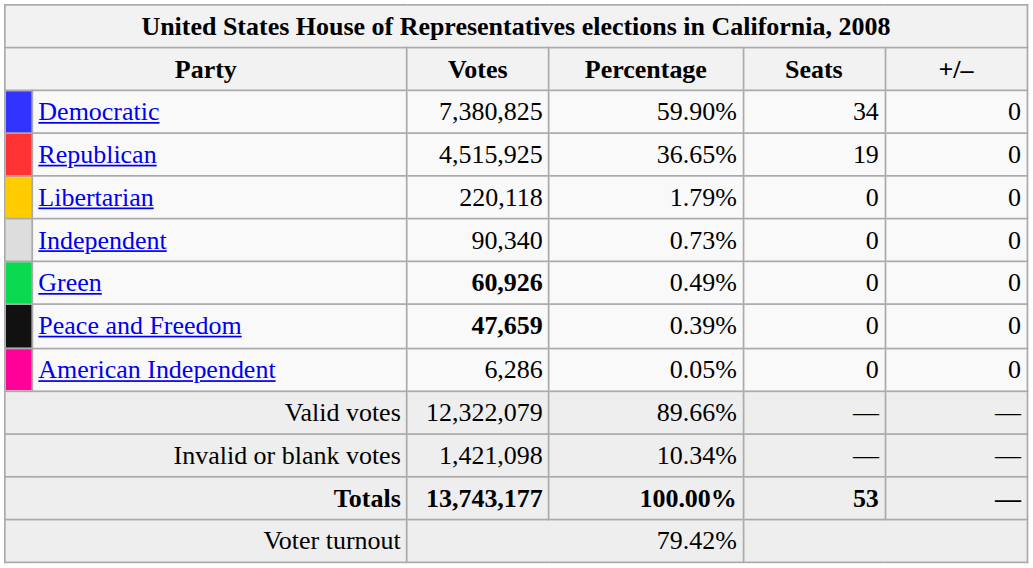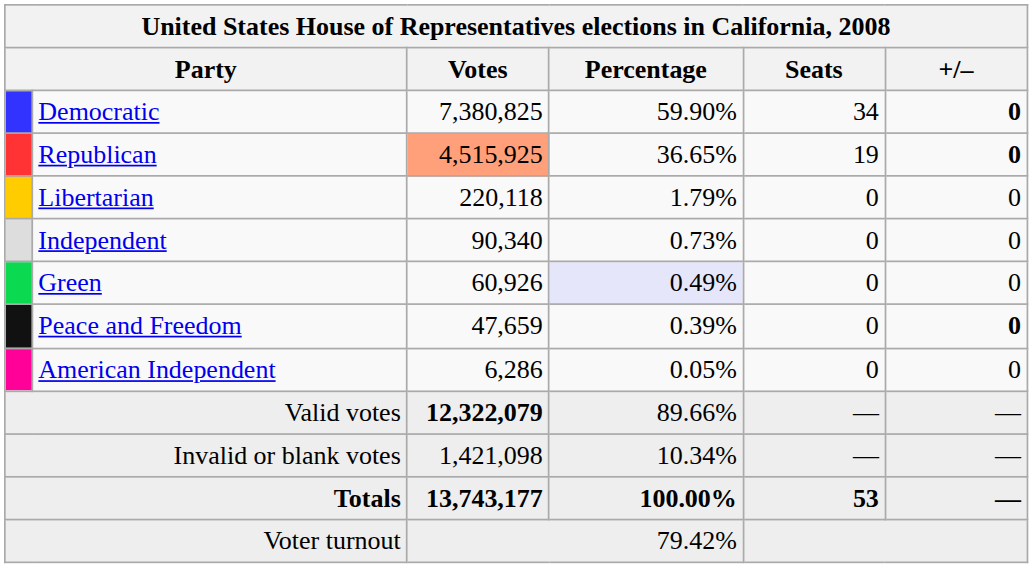Democratic | +/–: normal -> bold
Republican | Votes: no background -> lightsalmon background
Republican | +/–: normal -> bold
Green | Votes: bold -> normal
Green | Percentage: no background -> lavender background
Peace and Freedom | Votes: bold -> normal
Peace and Freedom | +/–: normal -> bold
Valid votes | Votes: normal -> bold
